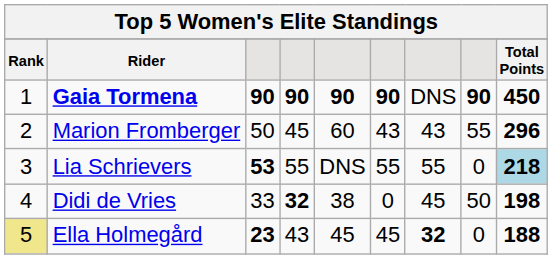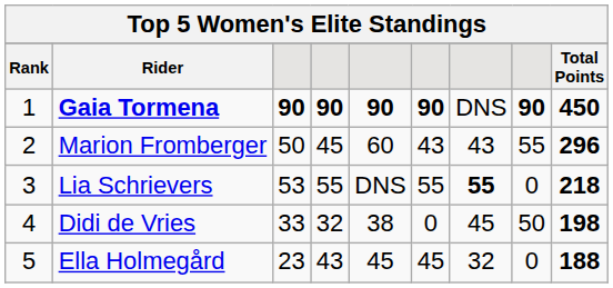Lia Schrievers | column 3: bold -> normal
Lia Schrievers | column 7: normal -> bold
Lia Schrievers | Total Points: lightblue background -> no background
Didi de Vries | column 4: bold -> normal
Ella Holmegård | Rank: khaki background -> no background
Ella Holmegård | column 3: bold -> normal
Ella Holmegård | column 7: bold -> normal
